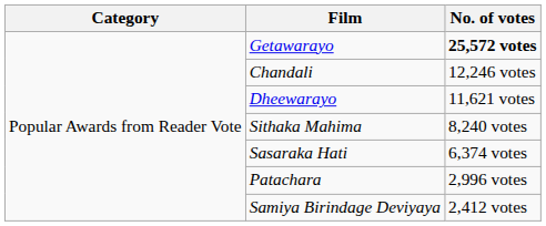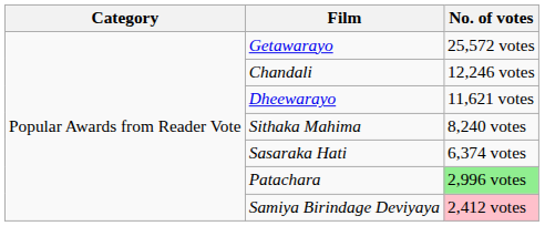Getawarayo | No. of votes: bold -> normal
Patachara | No. of votes: no background -> lightgreen background
Samiya Birindage Deviyaya | No. of votes: no background -> pink background
